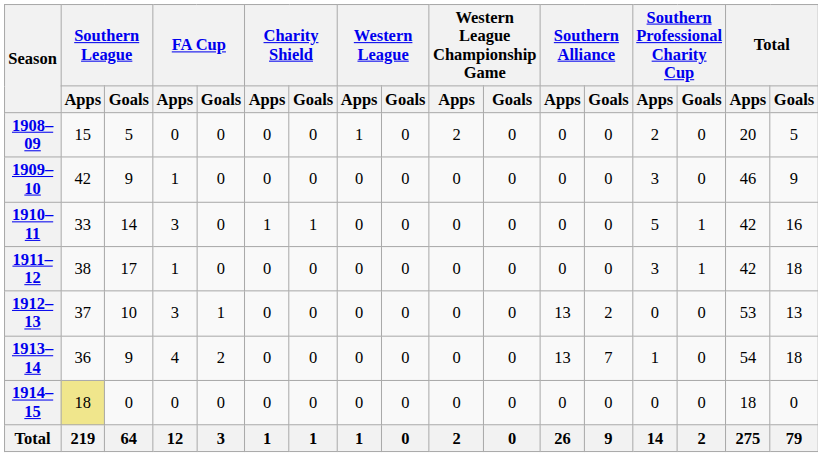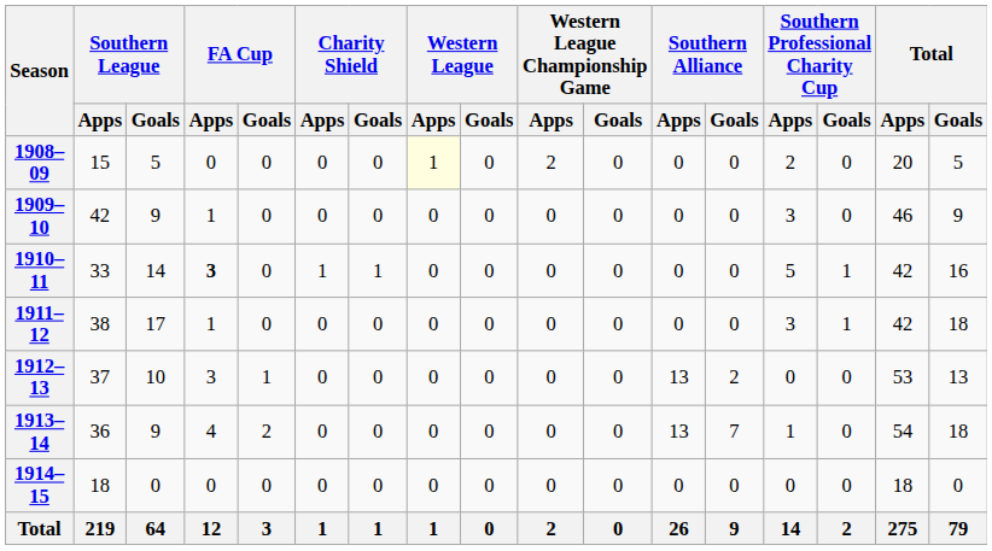1908–09 | Western League / Apps: no background -> lightyellow background
1910–11 | FA Cup / Apps: normal -> bold
1914–15 | Southern League / Apps: khaki background -> no background
